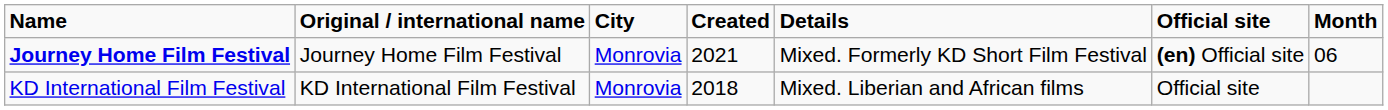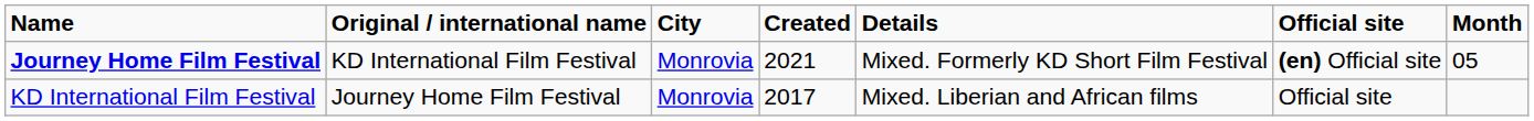row 2 | Original / international name: Journey Home Film Festival -> KD International Film Festival
row 2 | Month: 06 -> 05
row 3 | Original / international name: KD International Film Festival -> Journey Home Film Festival
row 3 | Created: 2018 -> 2017
